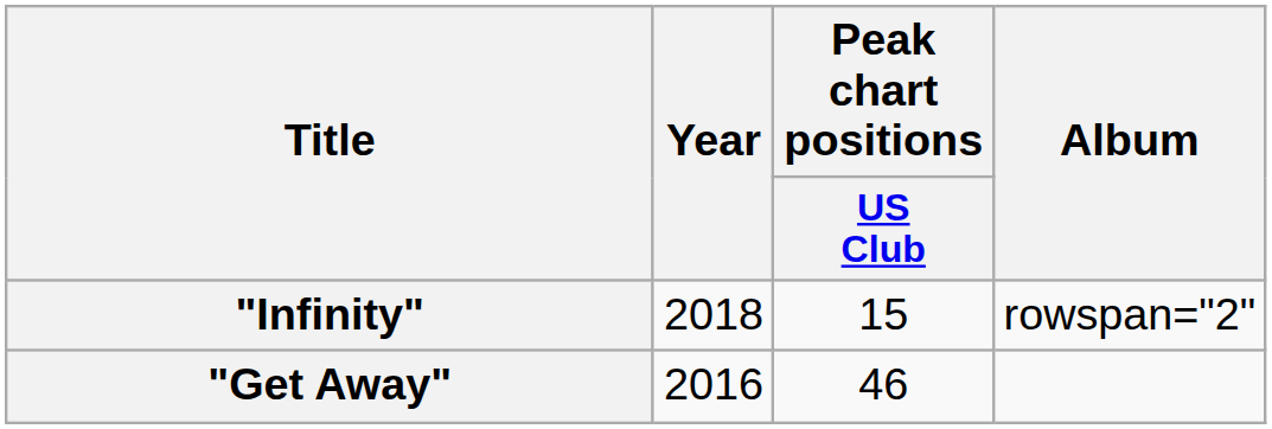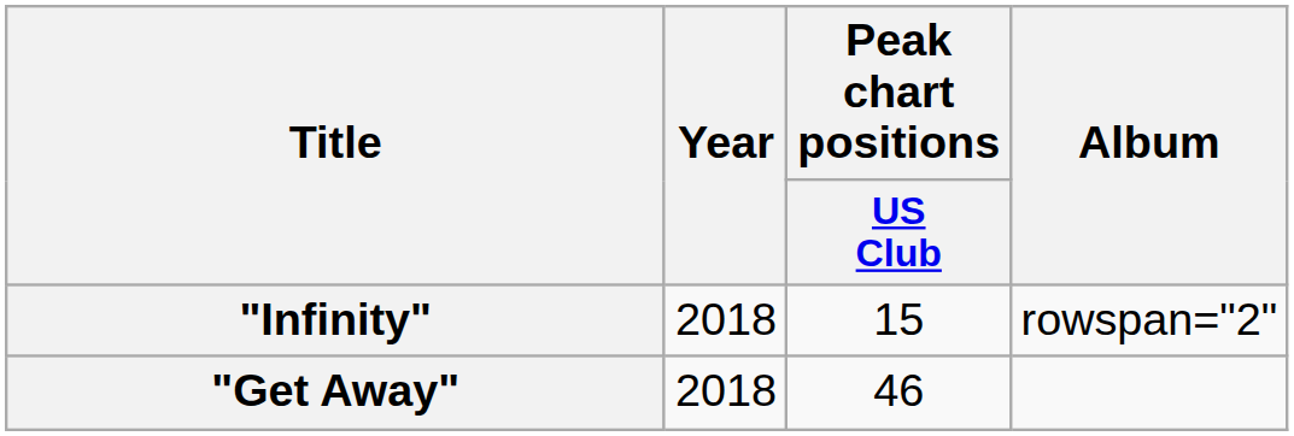"Get Away" | Year: 2016 -> 2018
